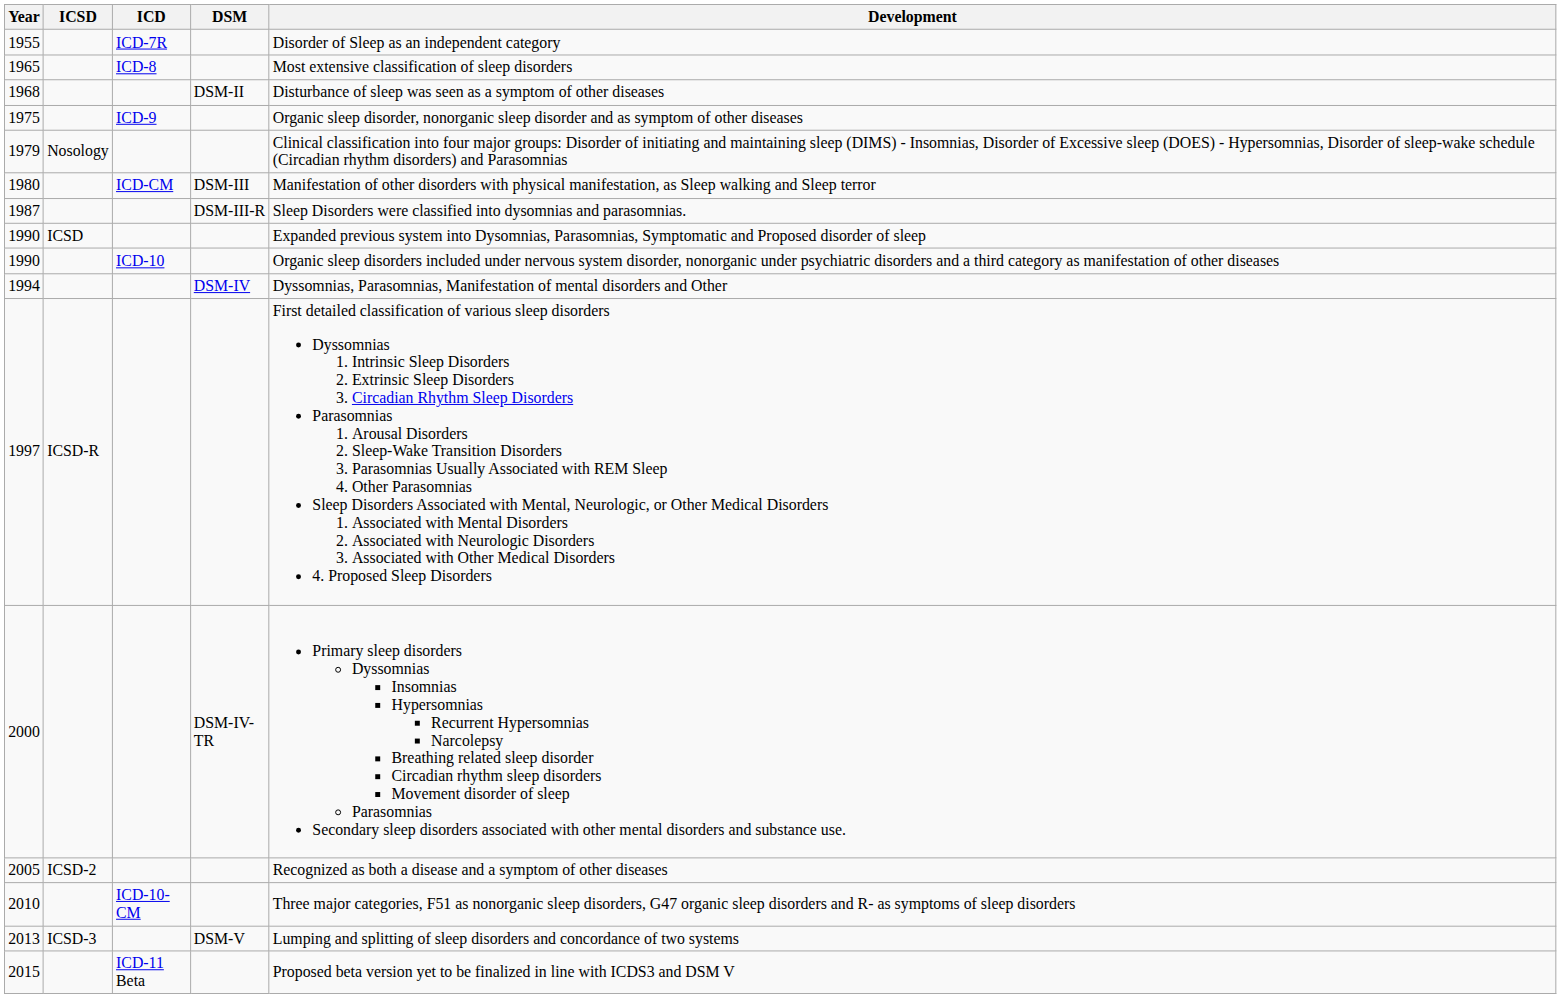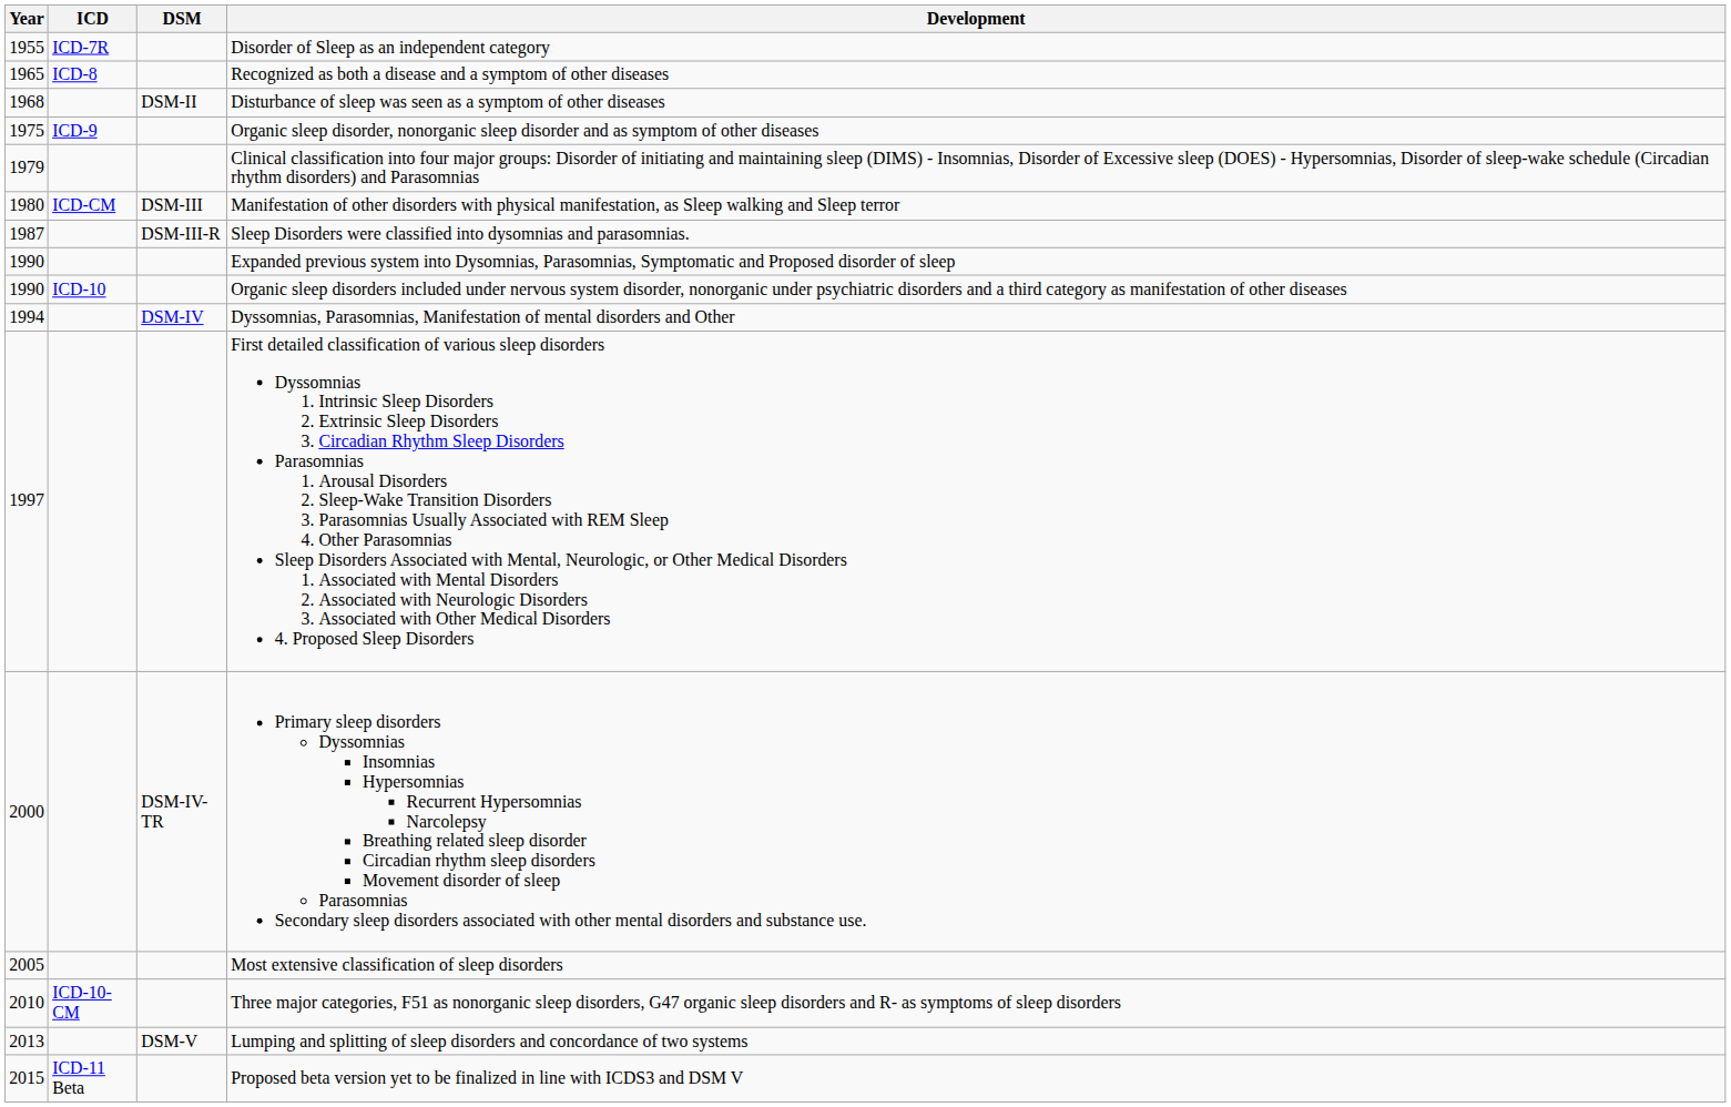- column: ICSD | Nosology | ICSD | ICSD-R | ICSD-2 | ICSD-3
1965 | Development: Most extensive classification of sleep disorders -> Recognized as both a disease and a symptom of other diseases
2005 | Development: Recognized as both a disease and a symptom of other diseases -> Most extensive classification of sleep disorders
